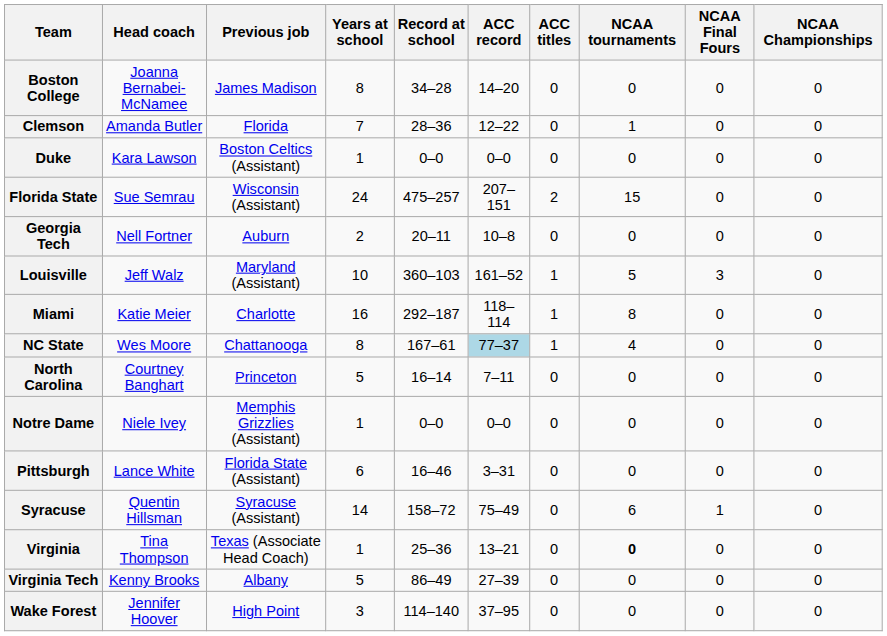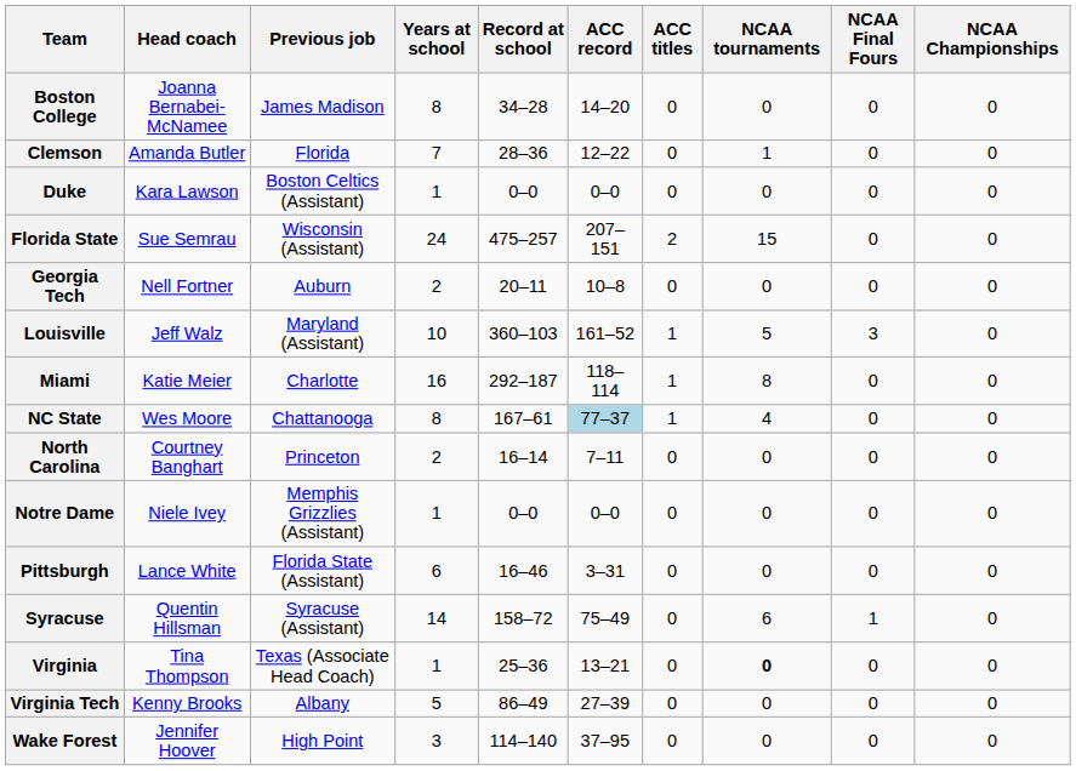North Carolina | Years at school: 5 -> 2
